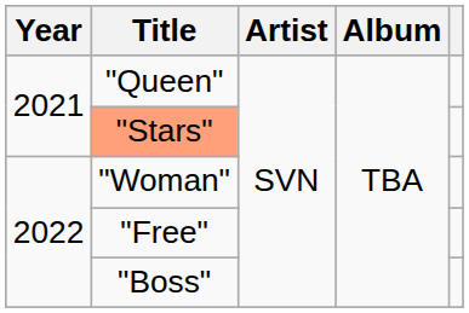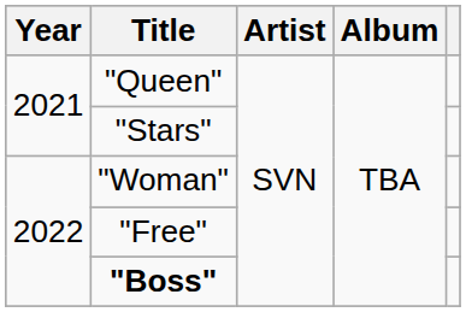"Stars" | Title: lightsalmon background -> no background
"Boss" | Title: normal -> bold
